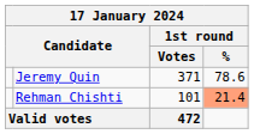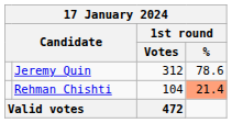Jeremy Quin | 1st round / Votes: 371 -> 312
Rehman Chishti | 1st round / Votes: 101 -> 104
